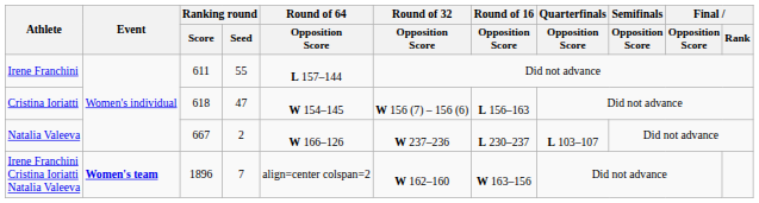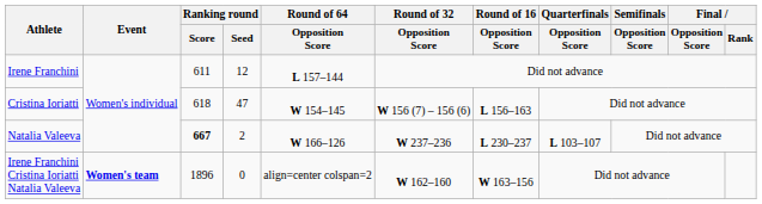Irene Franchini | Ranking round / Seed: 55 -> 12
Natalia Valeeva | Ranking round / Score: normal -> bold
Irene Franchini Cristina Ioriatti Natalia Valeeva | Ranking round / Seed: 7 -> 0
